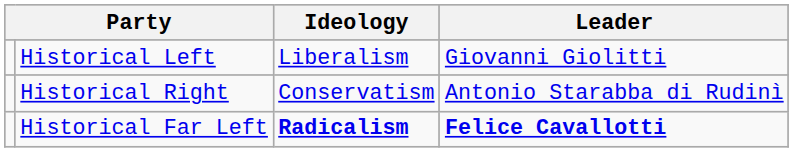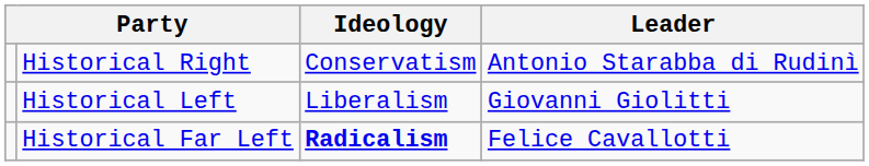rows swapped: Historical Left <-> Historical Right
Historical Far Left | Leader: bold -> normal
